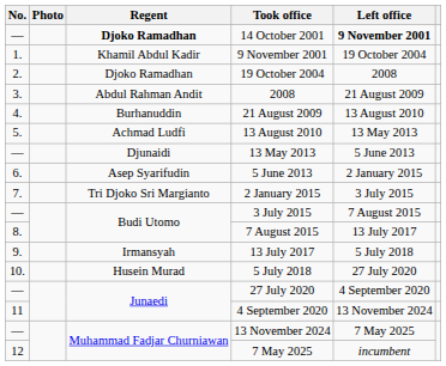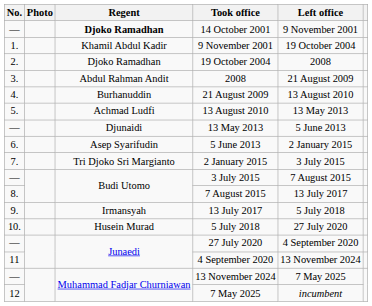14 October 2001 | Left office: bold -> normal
